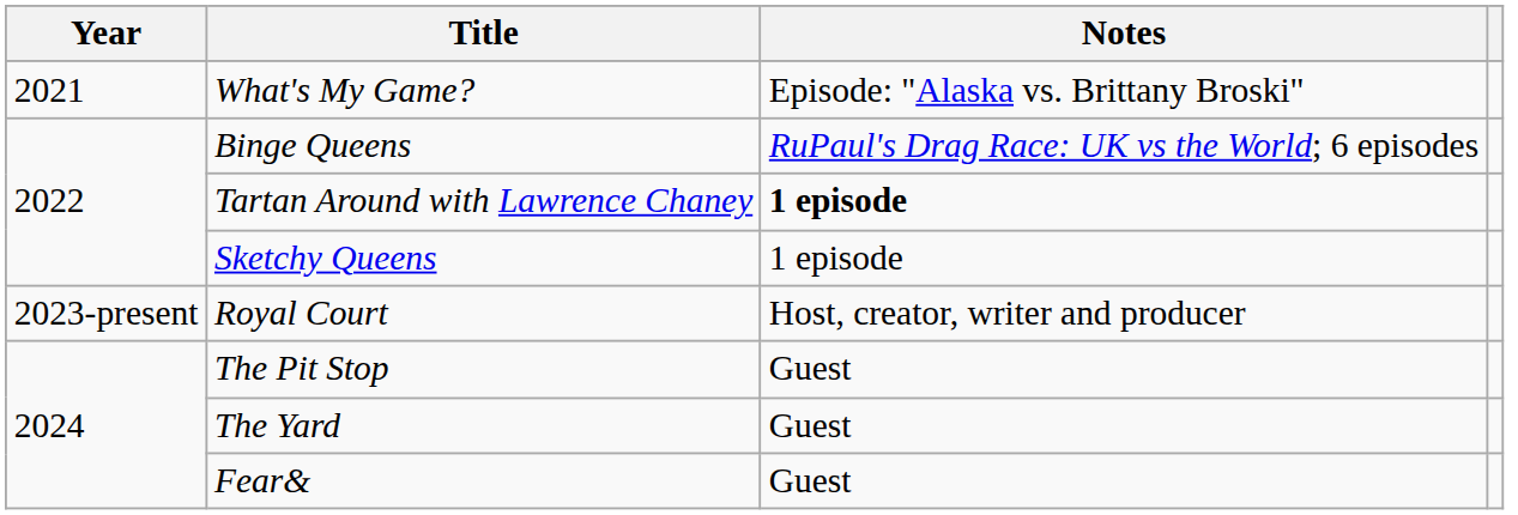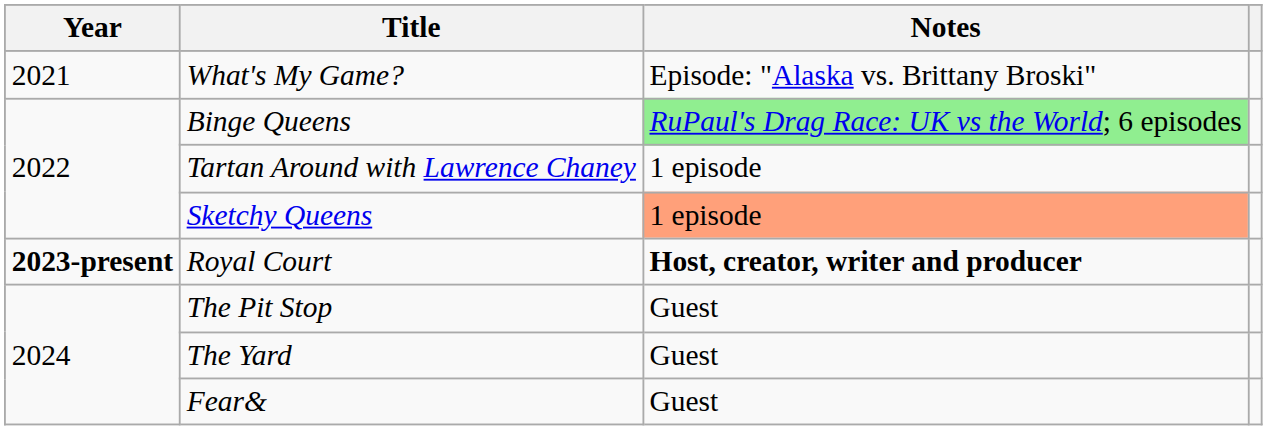Binge Queens | Notes: no background -> lightgreen background
Tartan Around with Lawrence Chaney | Notes: bold -> normal
Sketchy Queens | Notes: no background -> lightsalmon background
Royal Court | Year: normal -> bold
Royal Court | Notes: normal -> bold
